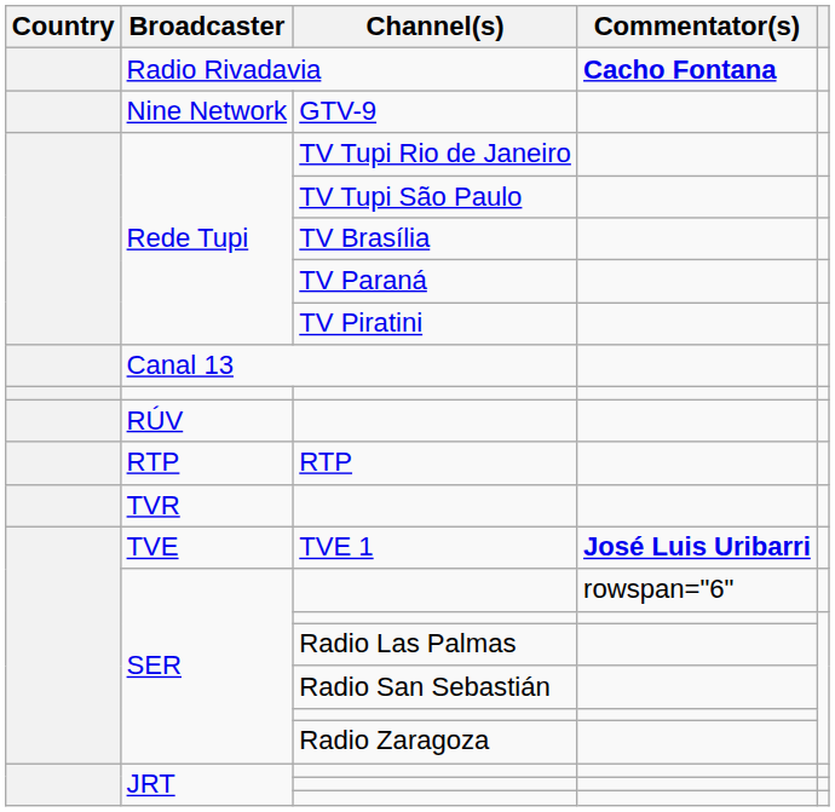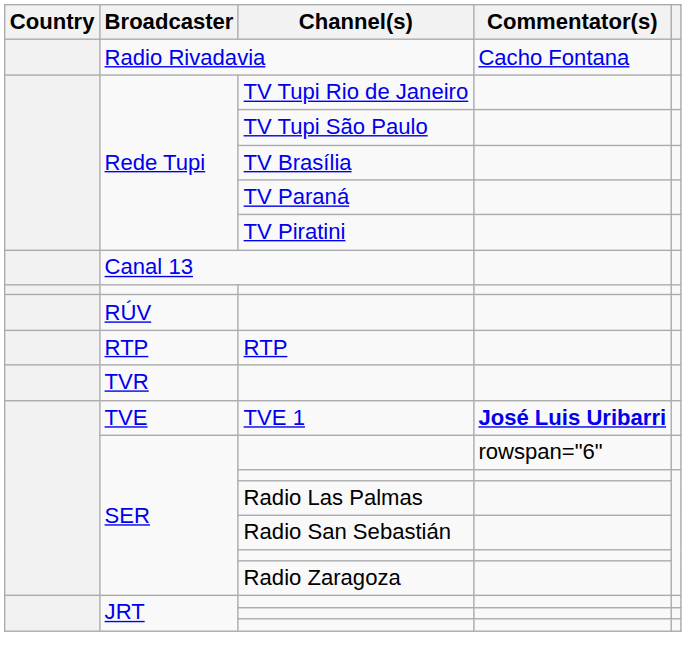Radio Rivadavia | Commentator(s): bold -> normal
- row: Nine Network | GTV-9
